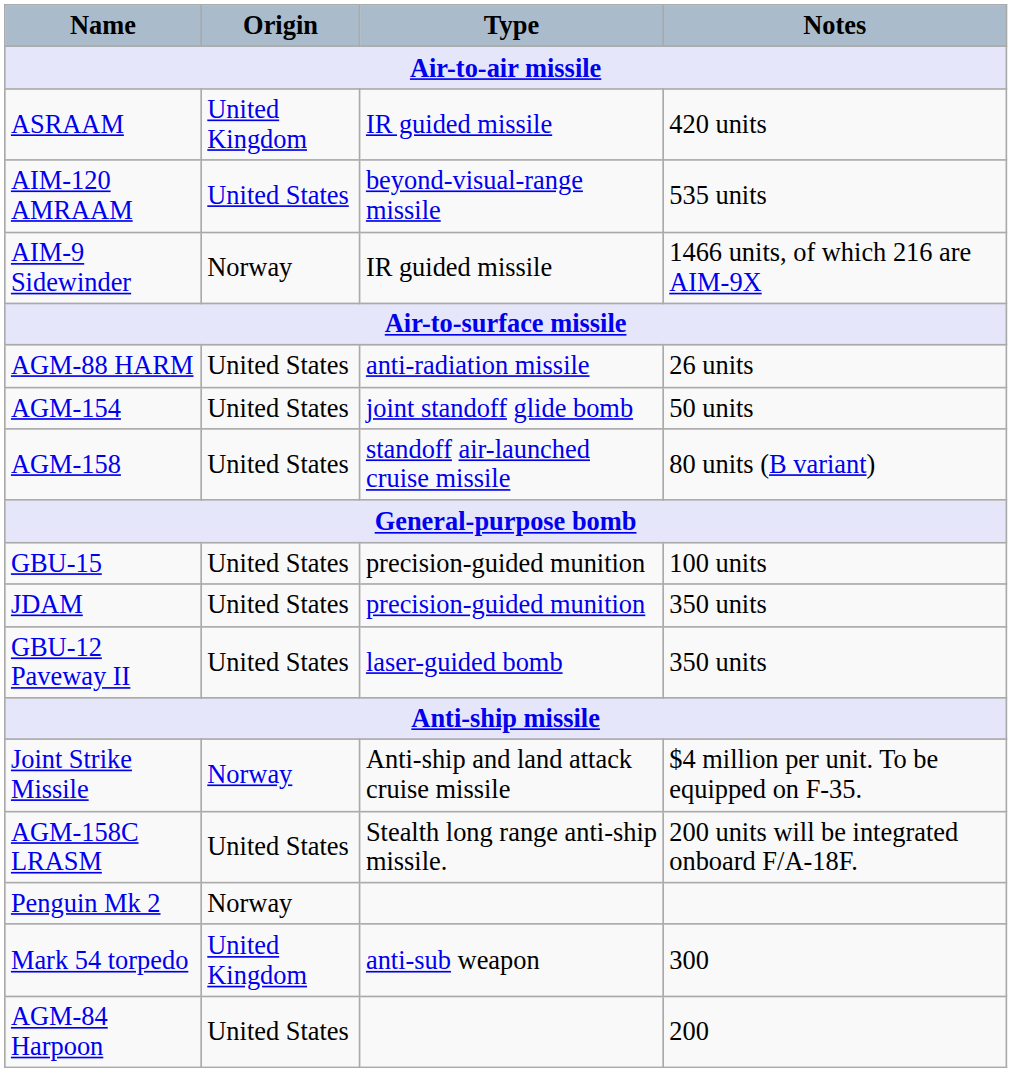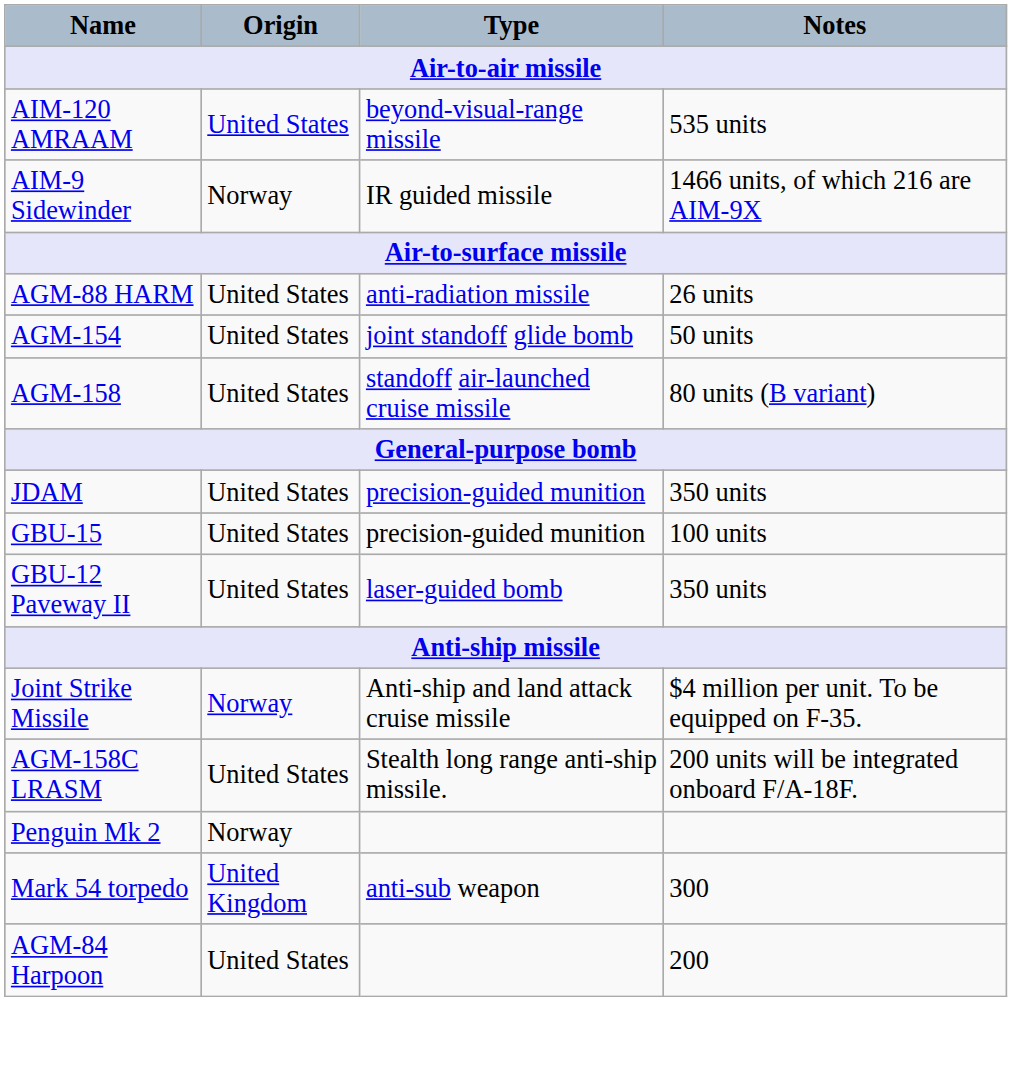- row: ASRAAM | United Kingdom | IR guided missile | 420 units
rows swapped: JDAM <-> GBU-15
